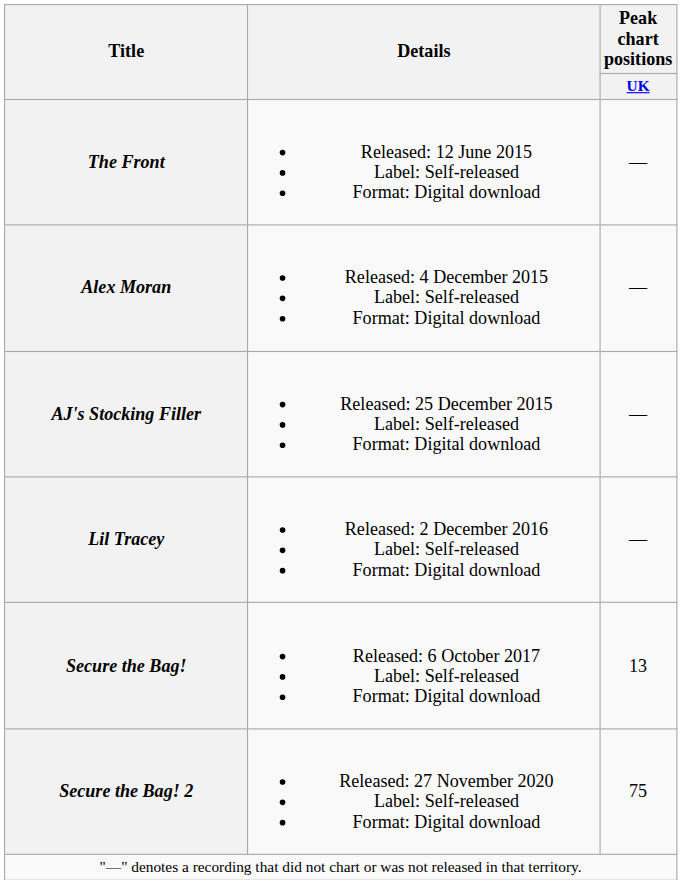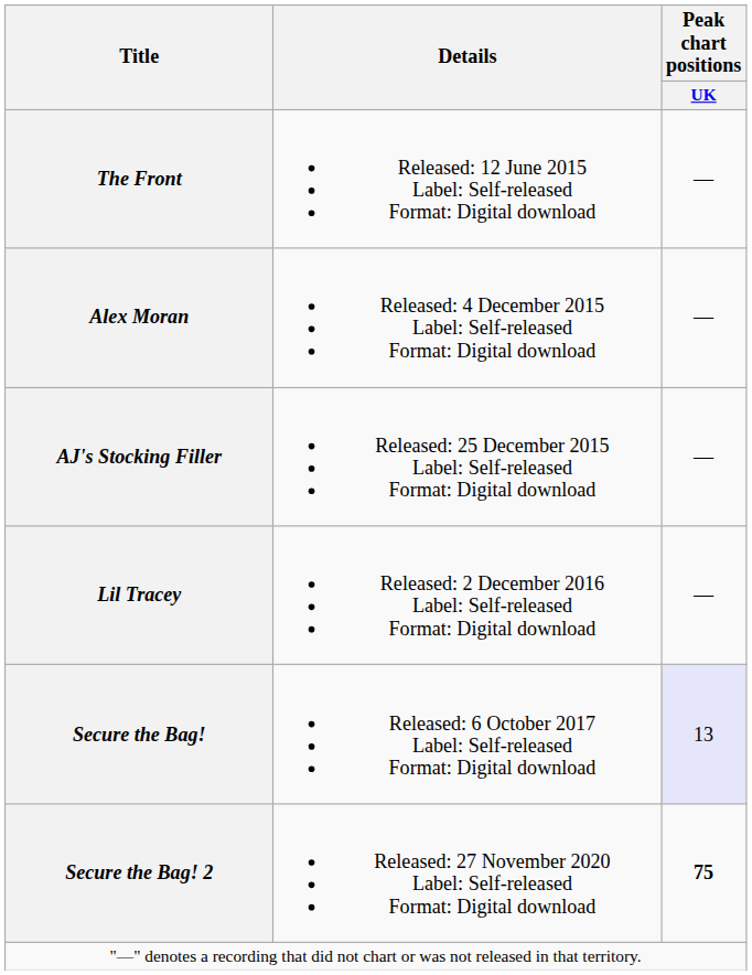Secure the Bag! | Peak chart positions / UK: no background -> lavender background
Secure the Bag! 2 | Peak chart positions / UK: normal -> bold
